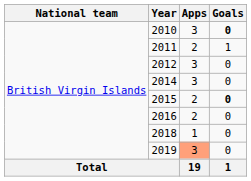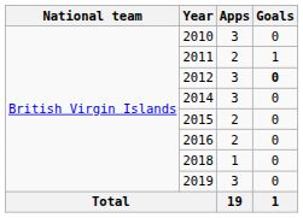2010 | Goals: bold -> normal
2012 | Goals: normal -> bold
2015 | Goals: bold -> normal
2019 | Apps: lightsalmon background -> no background
